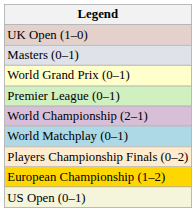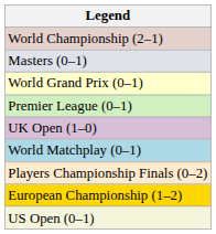row 2 | column 1: UK Open (1–0) -> World Championship (2–1)
row 6 | column 1: World Championship (2–1) -> UK Open (1–0)
